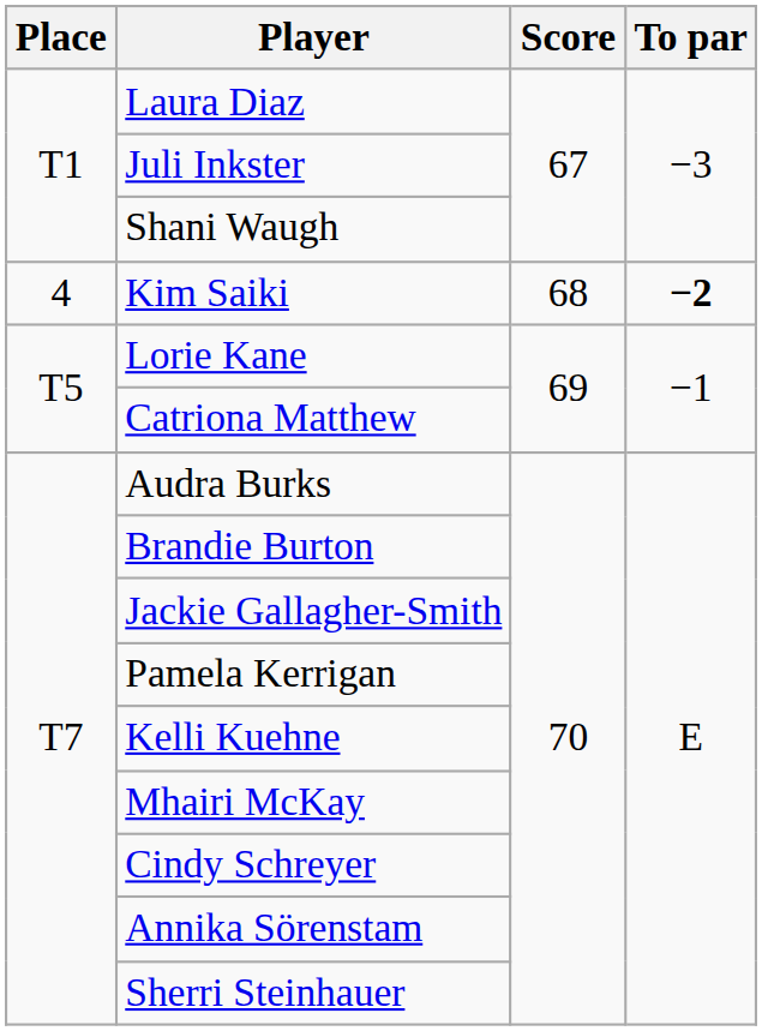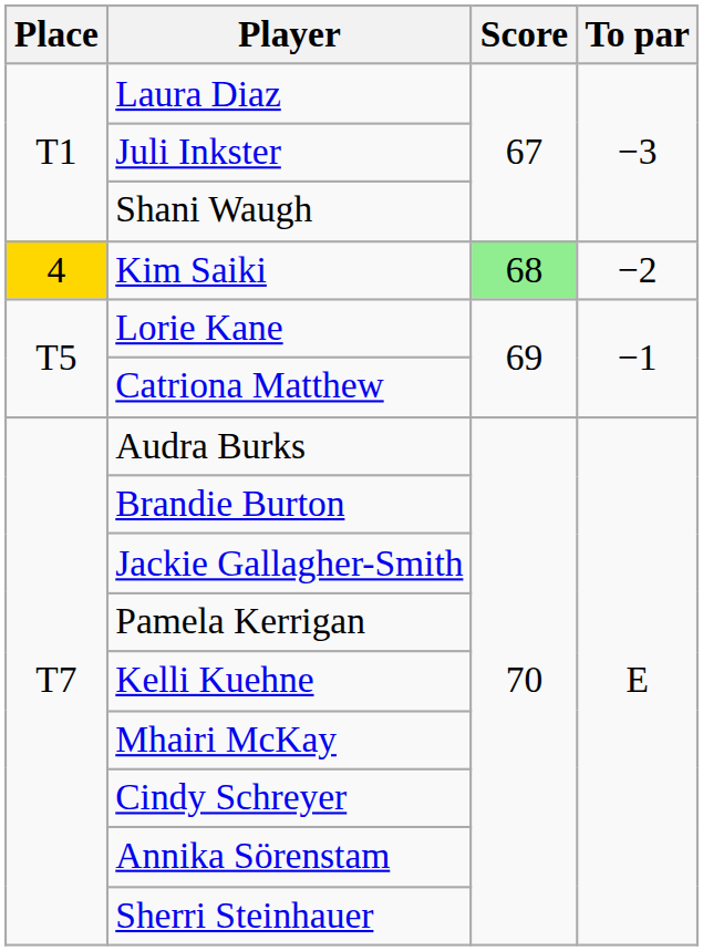Kim Saiki | Place: no background -> gold background
Kim Saiki | Score: no background -> lightgreen background
Kim Saiki | To par: bold -> normal
